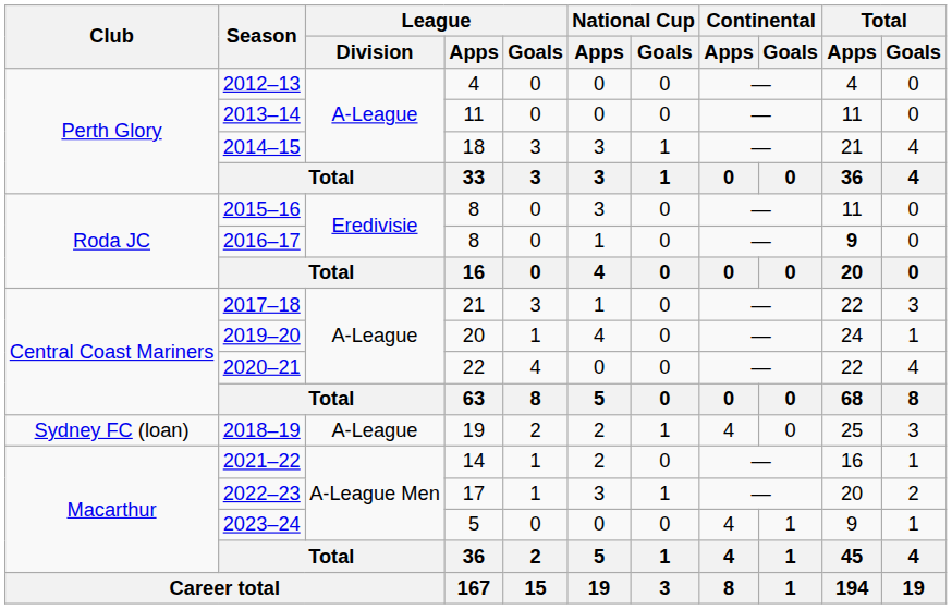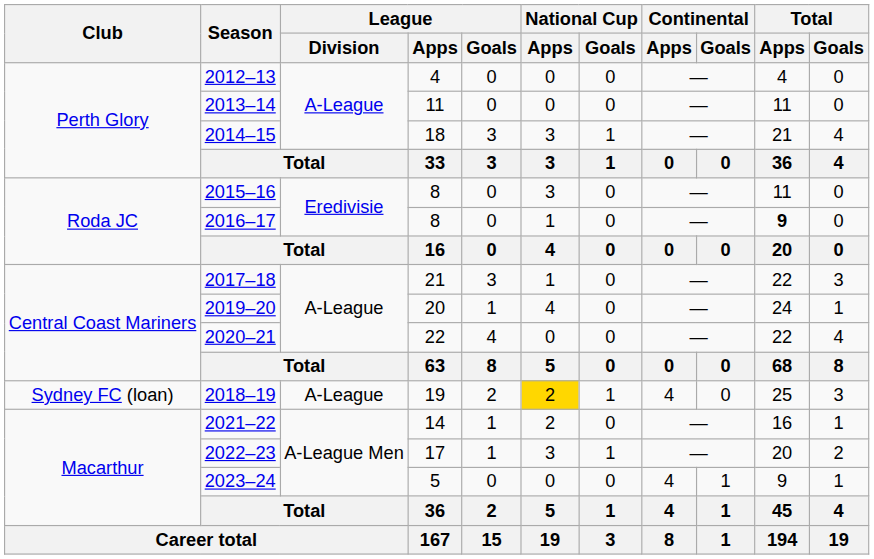2018–19 | National Cup / Apps: no background -> gold background
